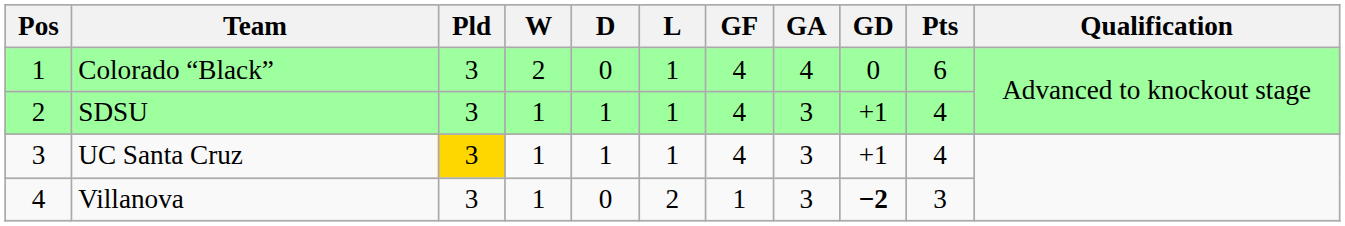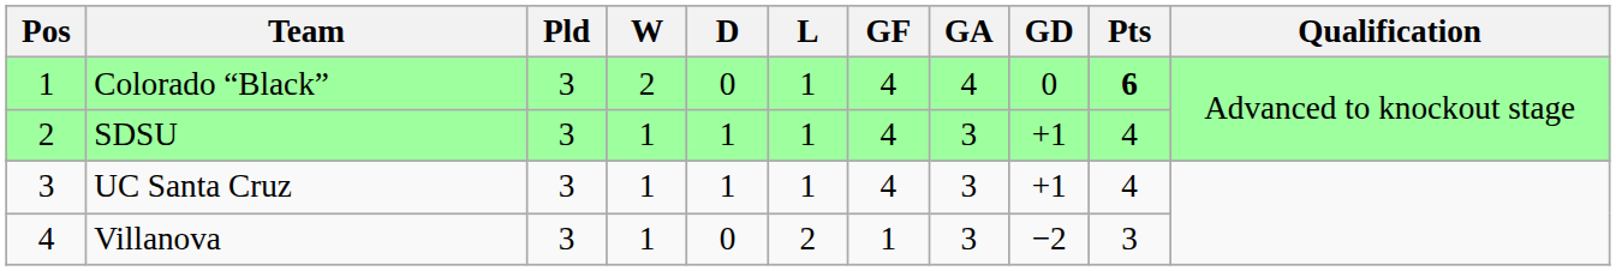Colorado “Black” | Pts: normal -> bold
UC Santa Cruz | Pld: gold background -> no background
Villanova | GD: bold -> normal
